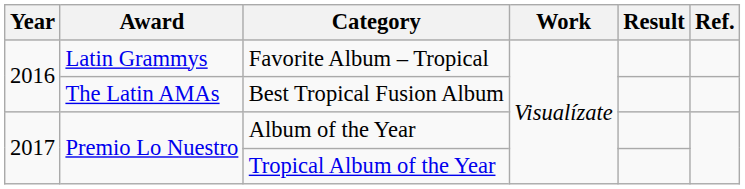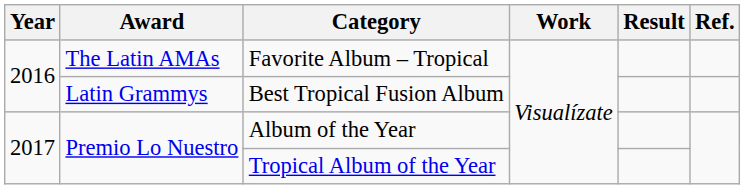Favorite Album – Tropical | Award: Latin Grammys -> The Latin AMAs
Best Tropical Fusion Album | Award: The Latin AMAs -> Latin Grammys
